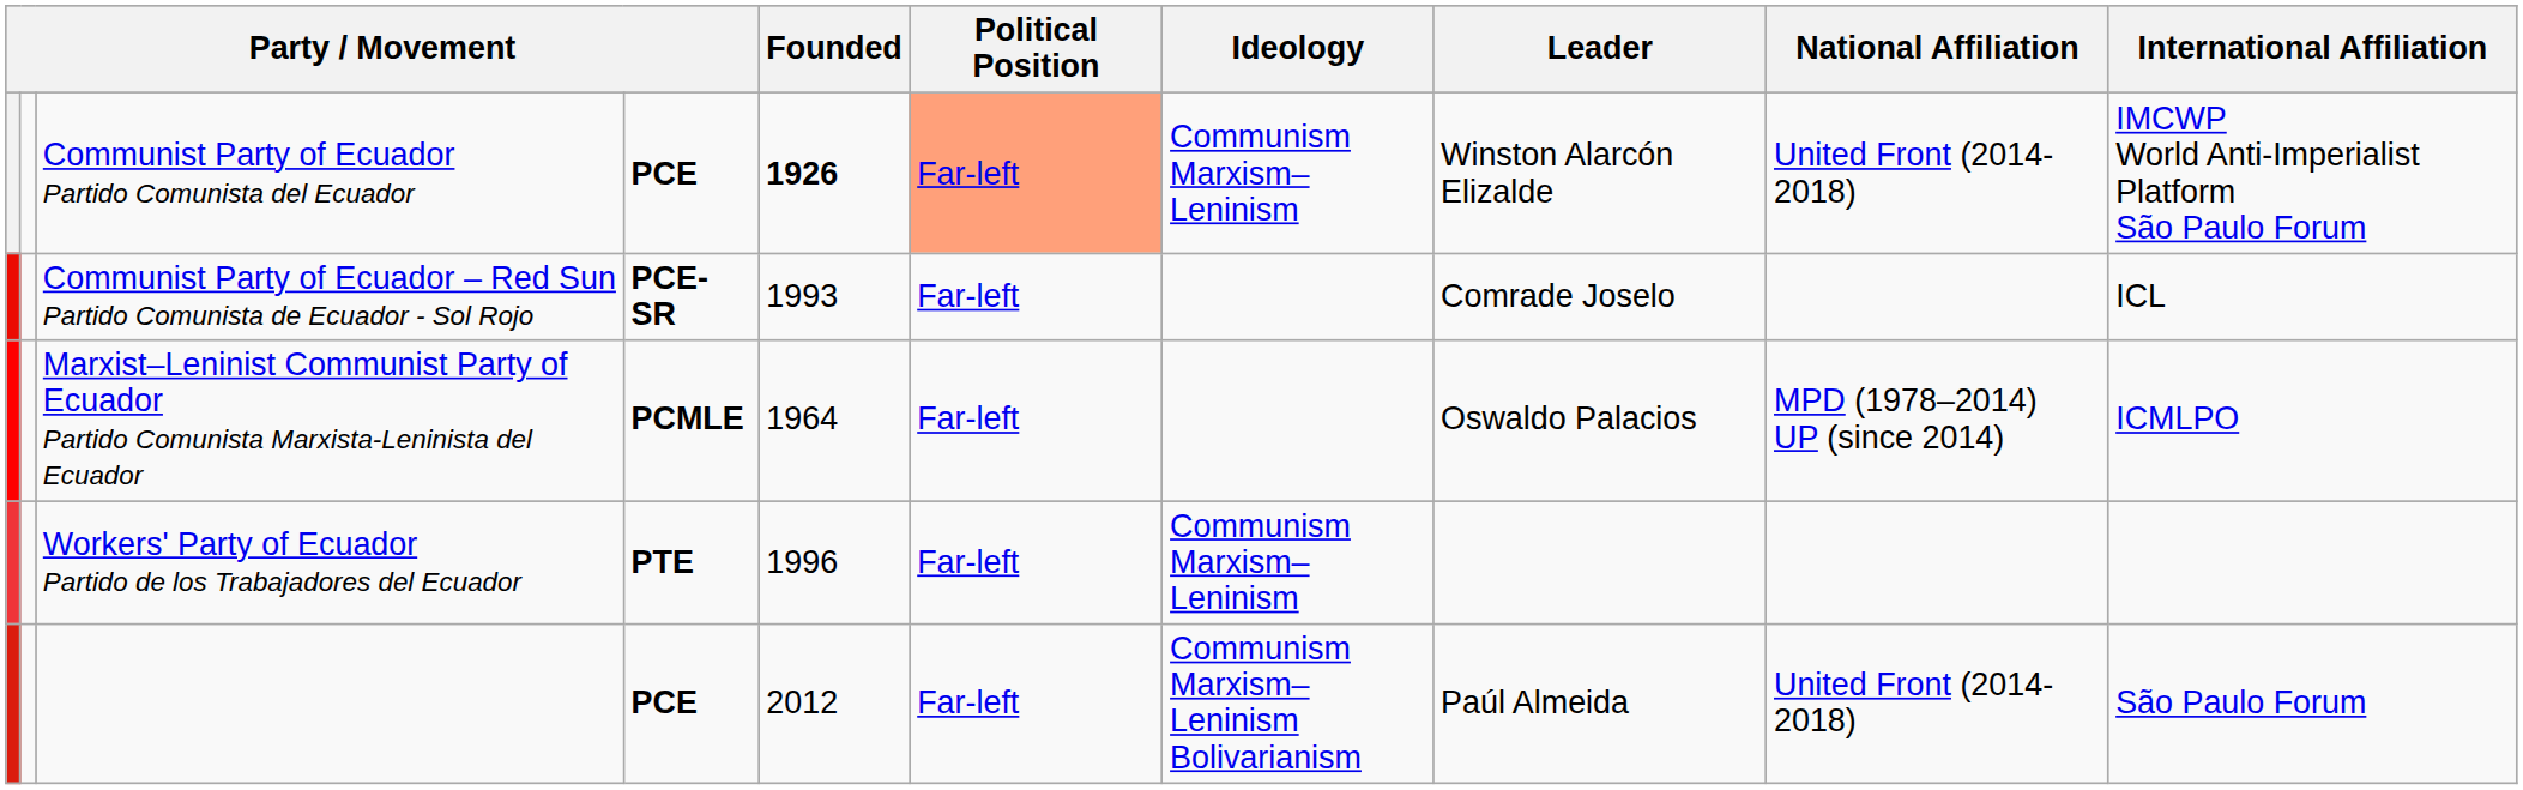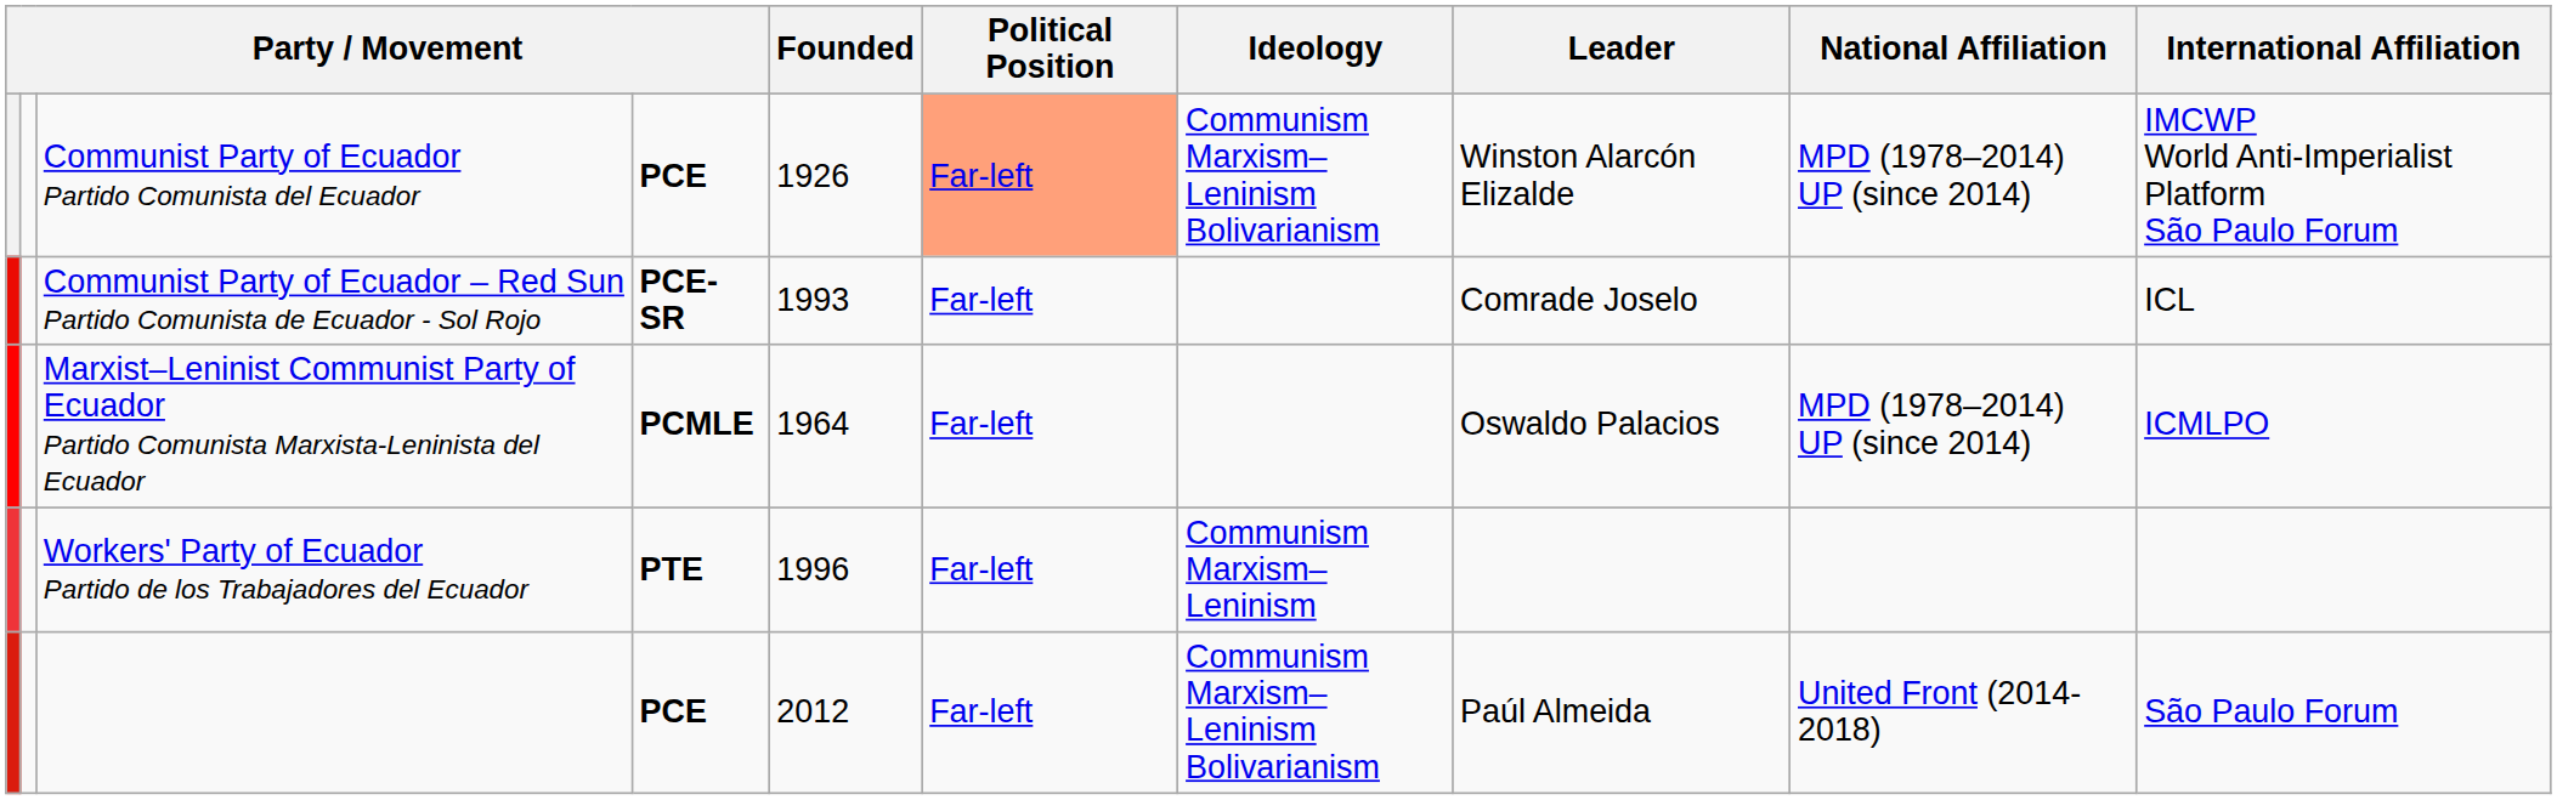Communist Party of Ecuador Partido Comunista del Ecuador | Founded: bold -> normal
Communist Party of Ecuador Partido Comunista del Ecuador | Ideology: Communism Marxism–Leninism -> Communism Marxism–Leninism Bolivarianism
Communist Party of Ecuador Partido Comunista del Ecuador | National Affiliation: United Front (2014-2018) -> MPD (1978–2014) UP (since 2014)
